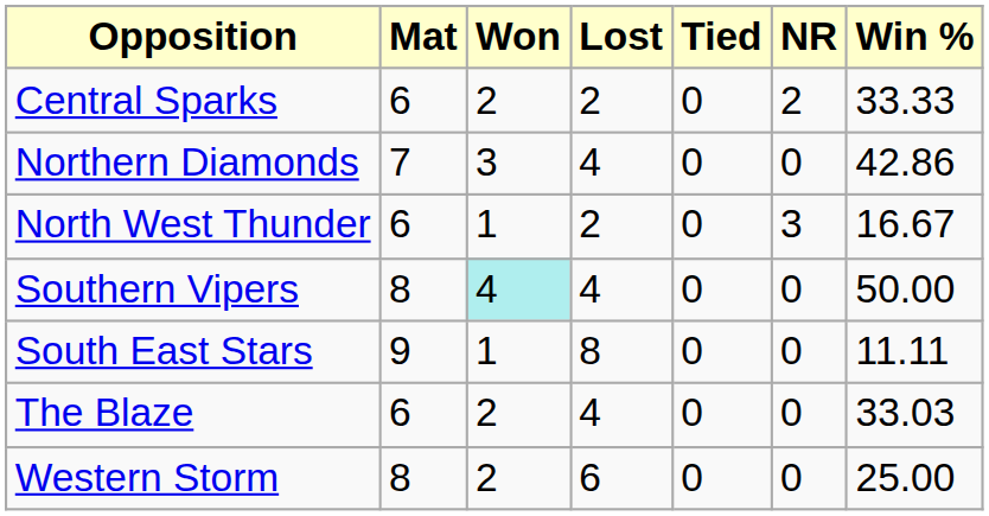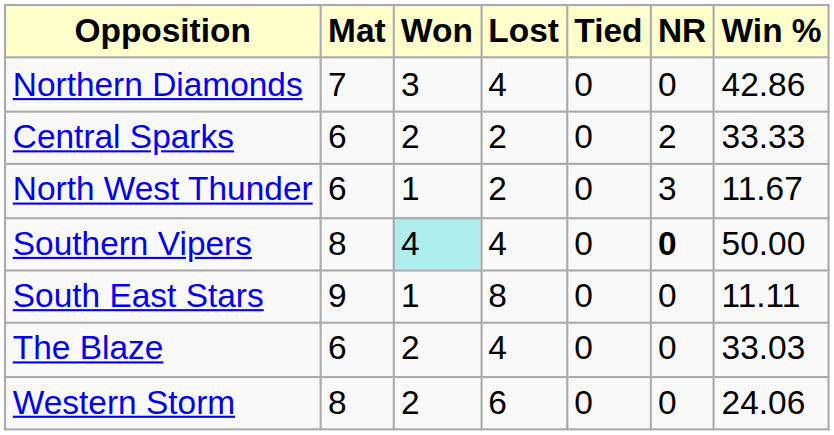rows swapped: Central Sparks <-> Northern Diamonds
North West Thunder | Win %: 16.67 -> 11.67
Southern Vipers | NR: normal -> bold
Western Storm | Win %: 25.00 -> 24.06
